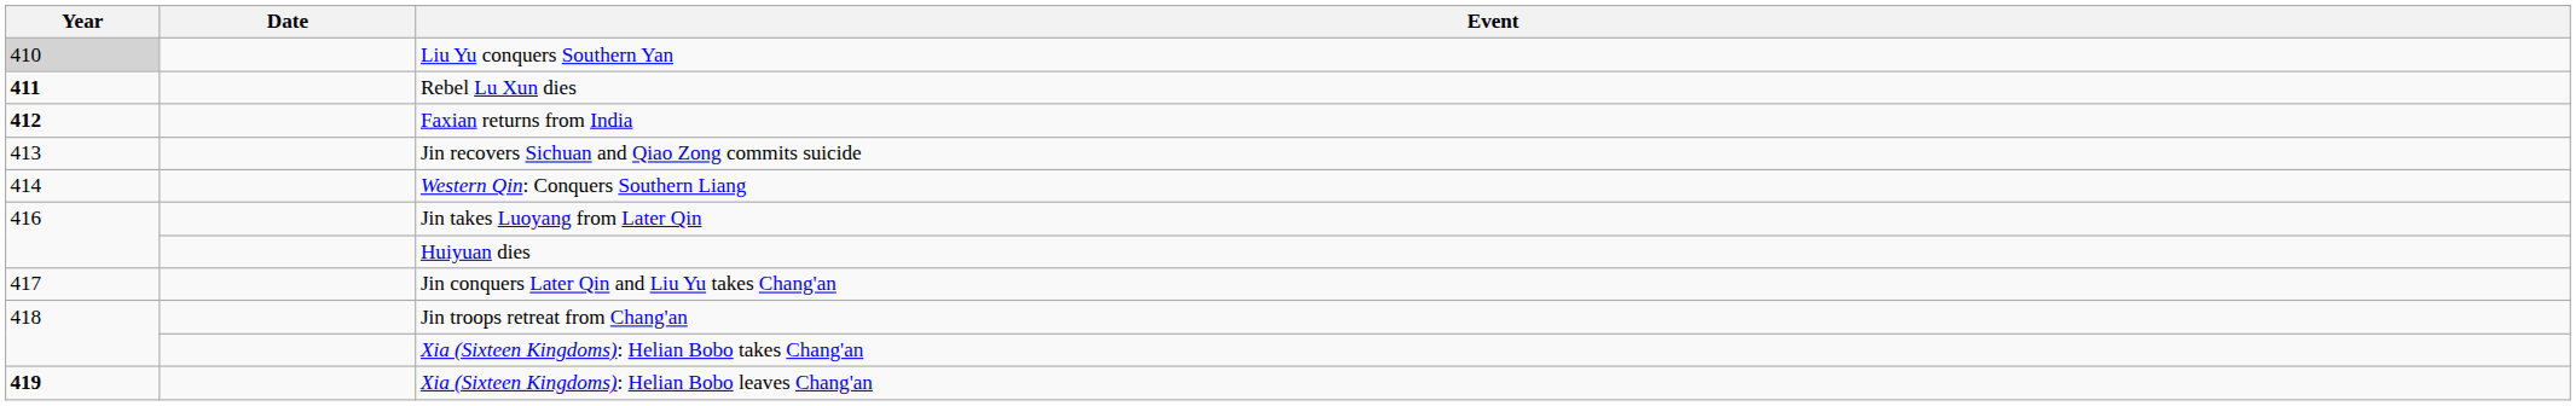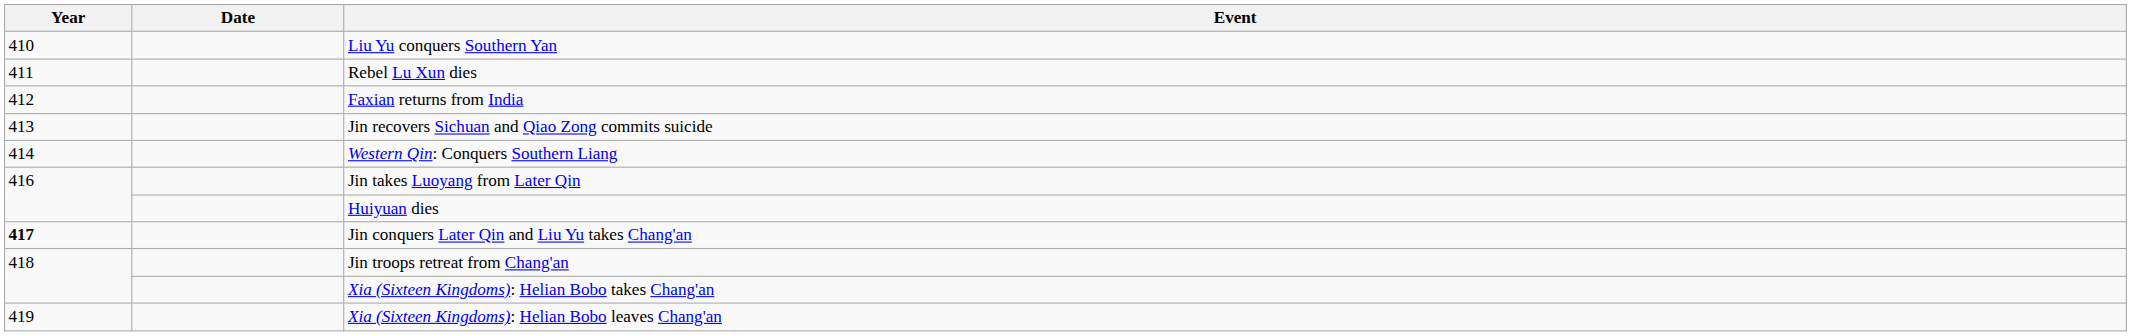Liu Yu conquers Southern Yan | Year: lightgrey background -> no background
Rebel Lu Xun dies | Year: bold -> normal
Faxian returns from India | Year: bold -> normal
Jin conquers Later Qin and Liu Yu takes Chang'an | Year: normal -> bold
Xia (Sixteen Kingdoms): Helian Bobo leaves Chang'an | Year: bold -> normal
